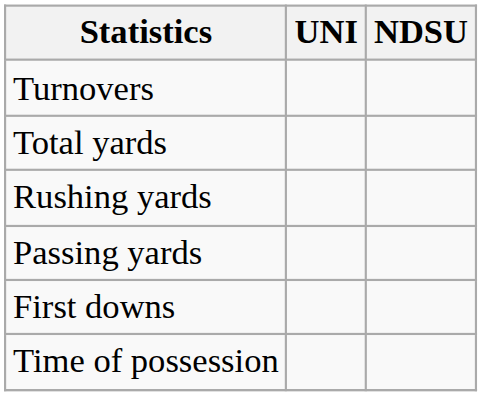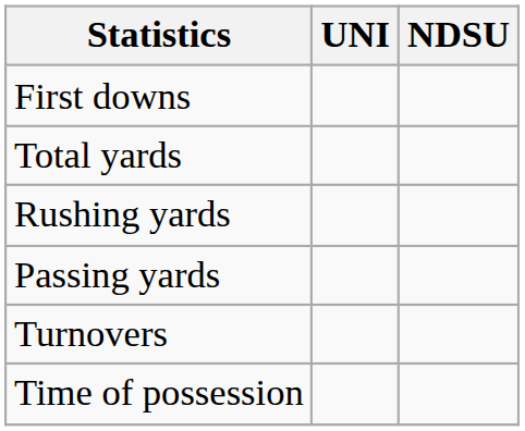rows swapped: First downs <-> Turnovers
